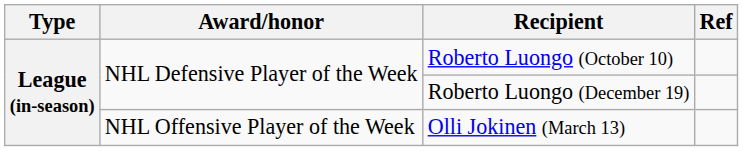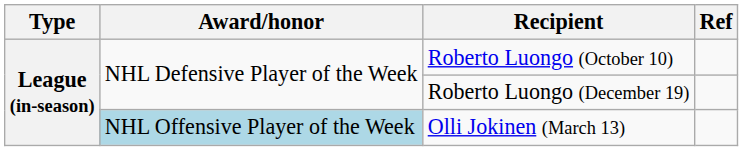Olli Jokinen (March 13) | Award/honor: no background -> lightblue background
